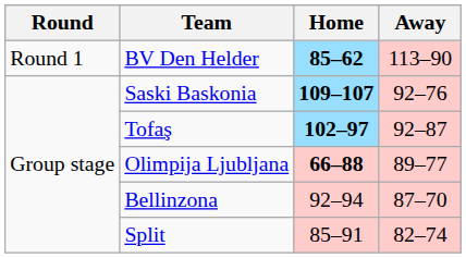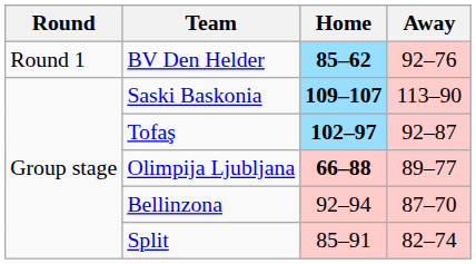BV Den Helder | Away: 113–90 -> 92–76
Saski Baskonia | Away: 92–76 -> 113–90
